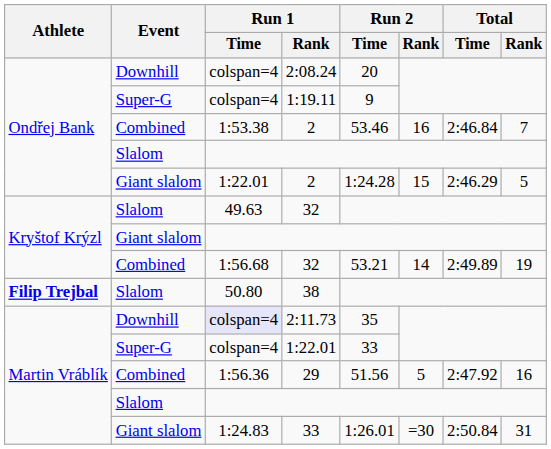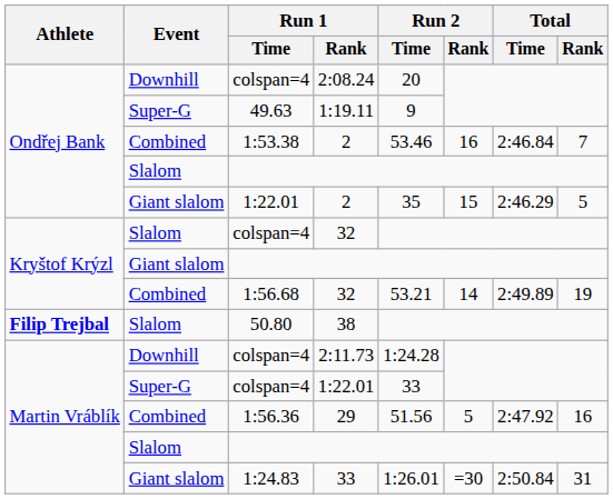1:19.11 | Run 1 / Time: colspan=4 -> 49.63
Giant slalom / 2 | Run 2 / Time: 1:24.28 -> 35
Slalom / 32 | Run 1 / Time: 49.63 -> colspan=4
2:11.73 | Run 1 / Time: lavender background -> no background
2:11.73 | Run 2 / Time: 35 -> 1:24.28
